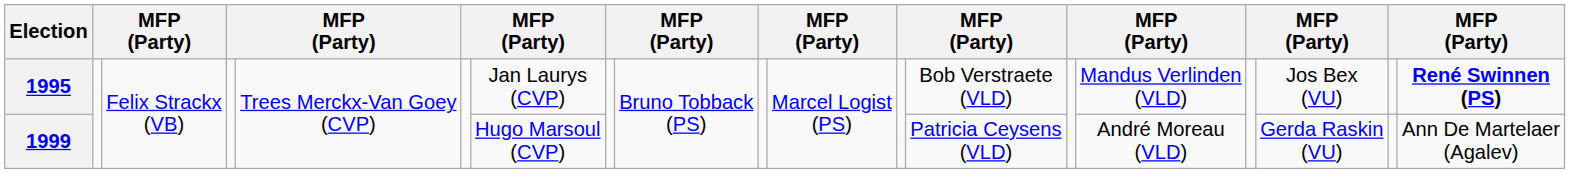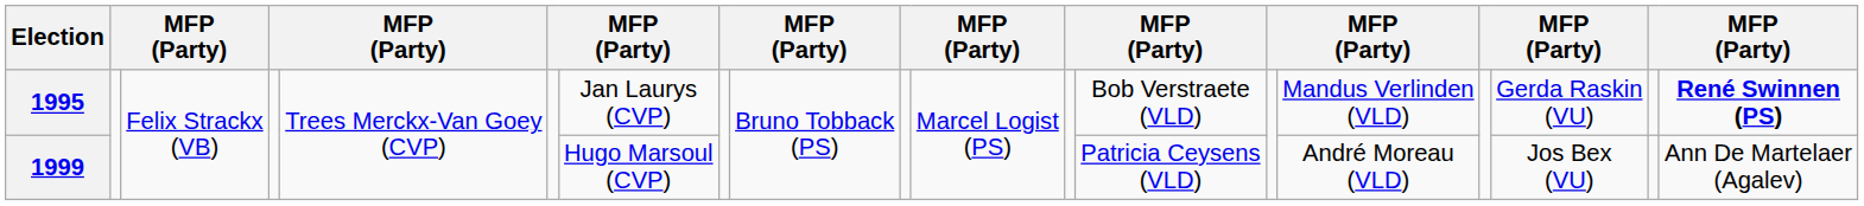1995 | column 17: Jos Bex (VU) -> Gerda Raskin (VU)
1999 | column 17: Gerda Raskin (VU) -> Jos Bex (VU)
